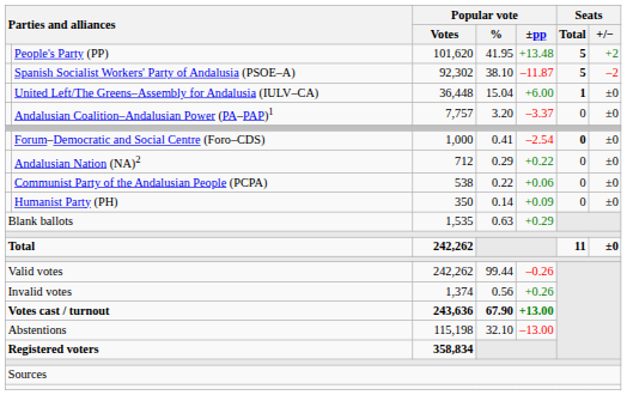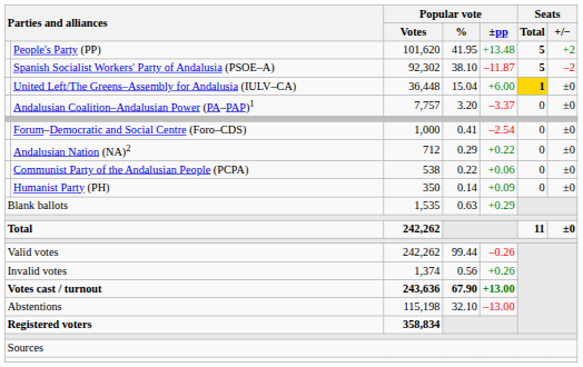United Left/The Greens–Assembly for Andalusia (IULV–CA) | Seats / Total: no background -> gold background
Forum–Democratic and Social Centre (Foro–CDS) | Seats / Total: bold -> normal
